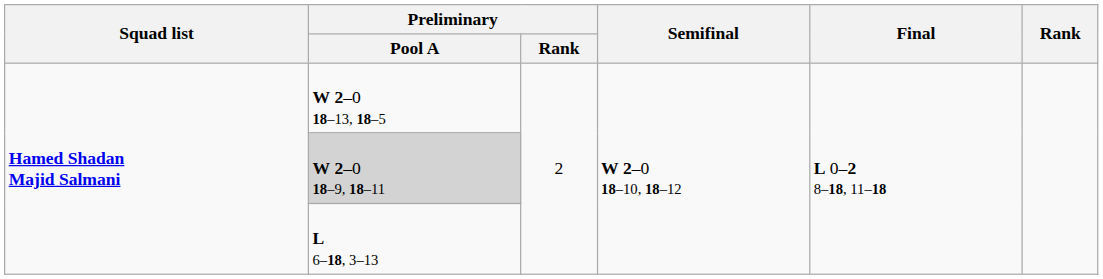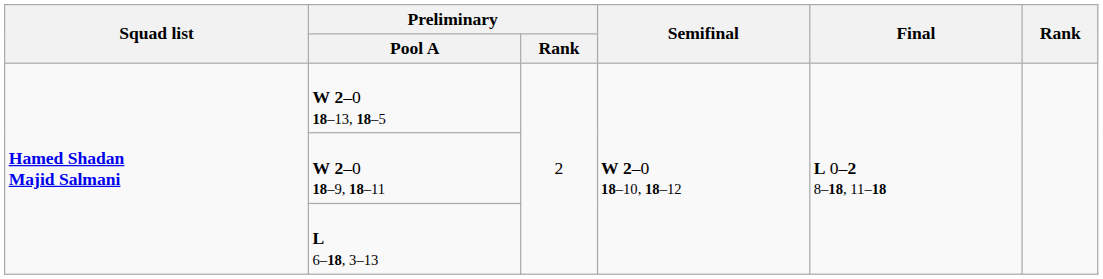W 2–0 18–9, 18–11 | Preliminary / Pool A: lightgrey background -> no background
